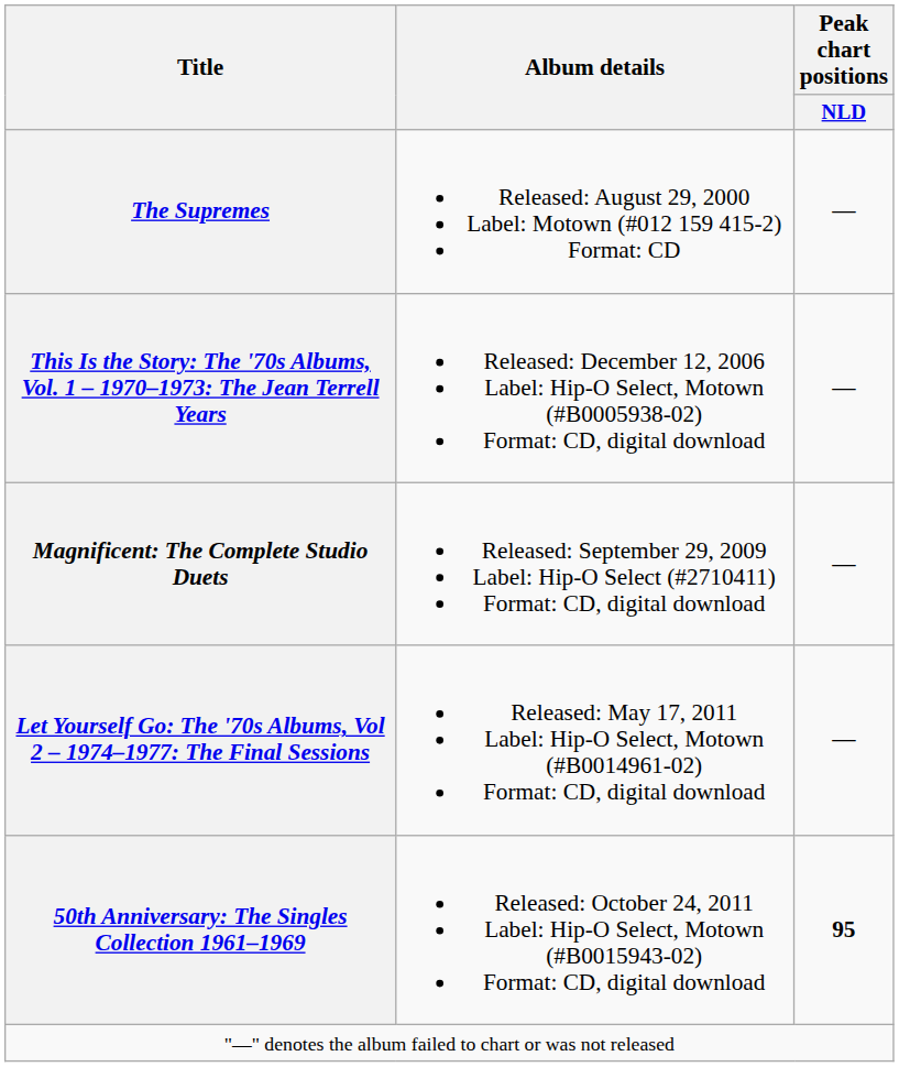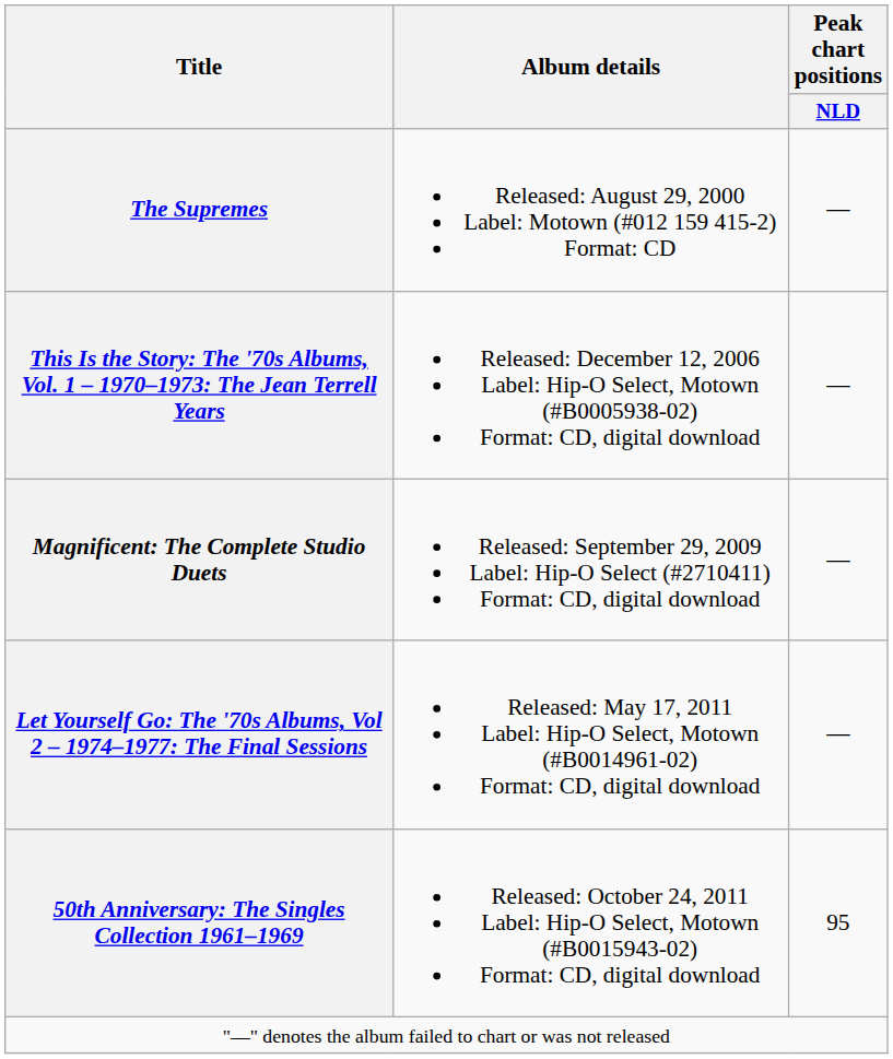50th Anniversary: The Singles Collection 1961–1969 | Peak chart positions / NLD: bold -> normal
